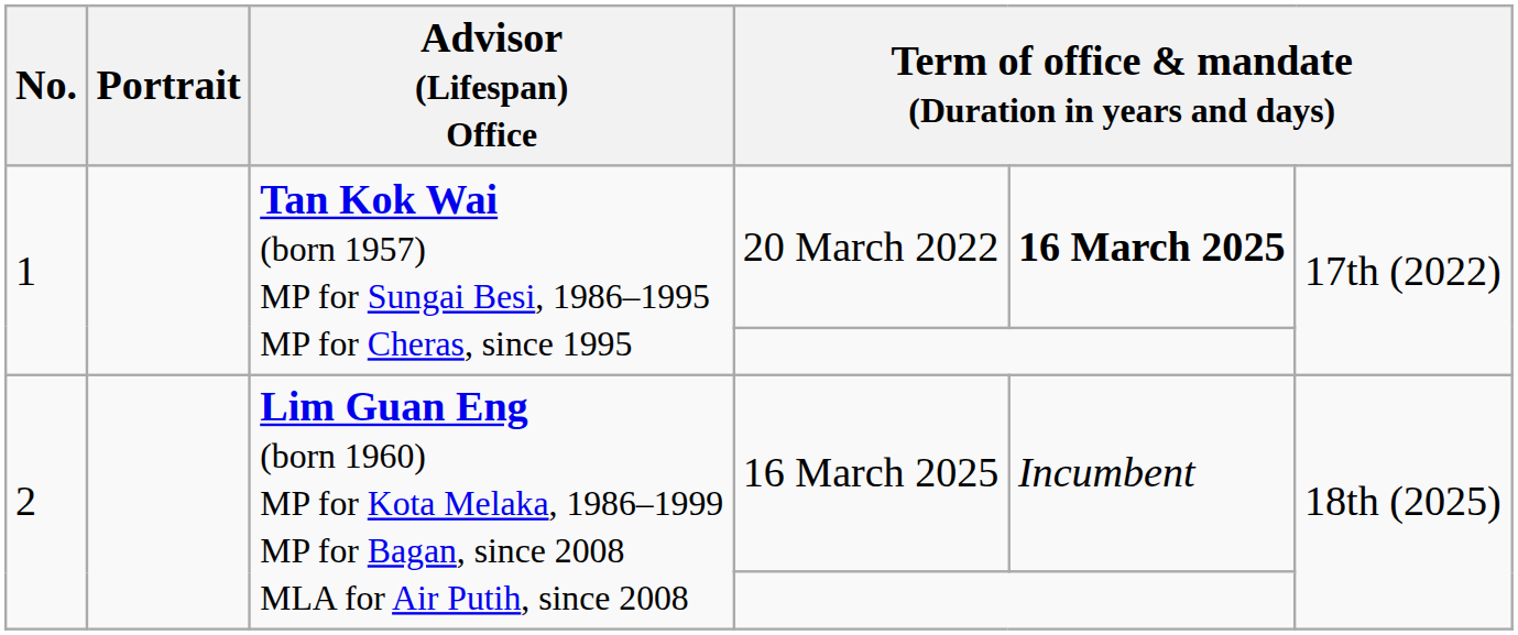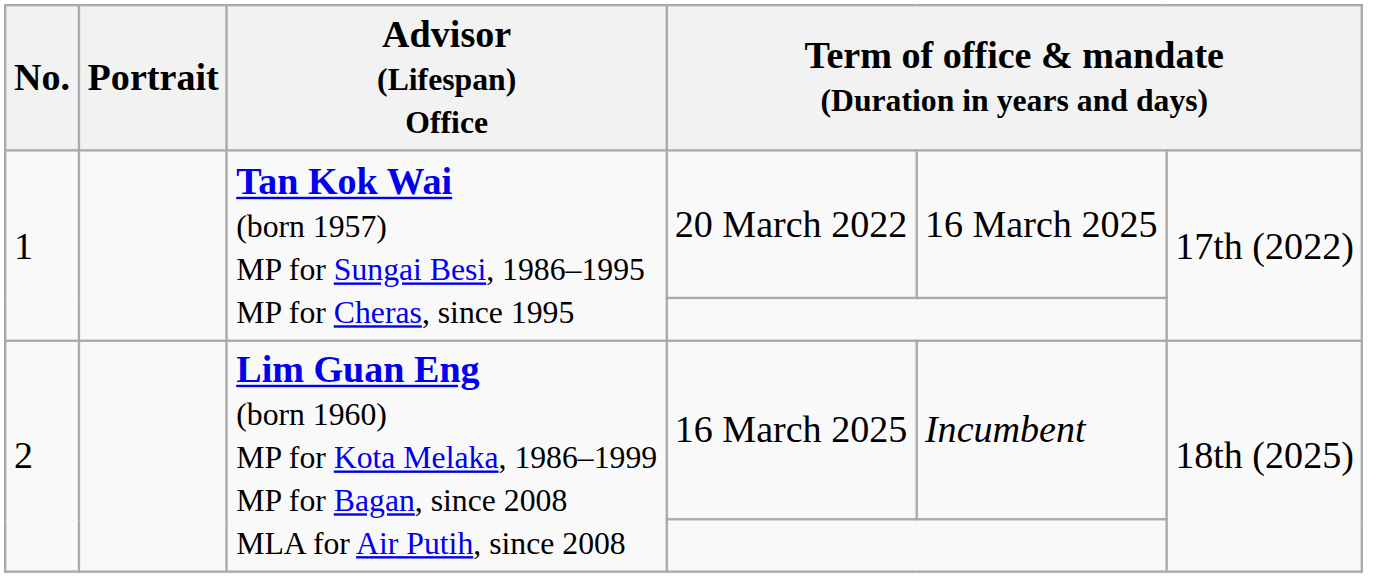20 March 2022 | column 5: bold -> normal
